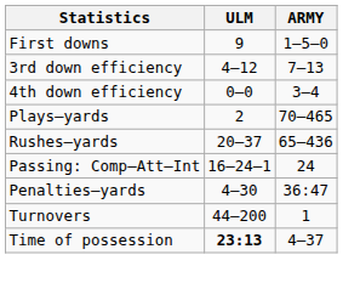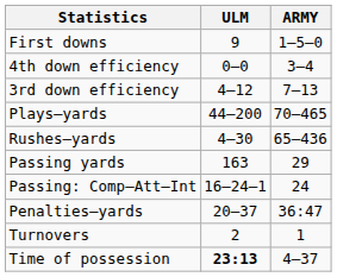rows swapped: 3rd down efficiency <-> 4th down efficiency
Plays–yards | ULM: 2 -> 44–200
Rushes–yards | ULM: 20–37 -> 4–30
+ row: Passing yards | 163 | 29
Penalties–yards | ULM: 4–30 -> 20–37
Turnovers | ULM: 44–200 -> 2
